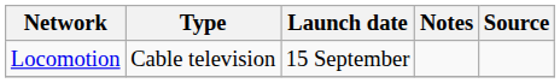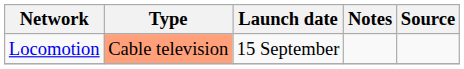Locomotion | Type: no background -> lightsalmon background
